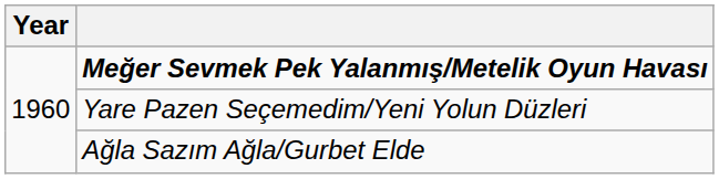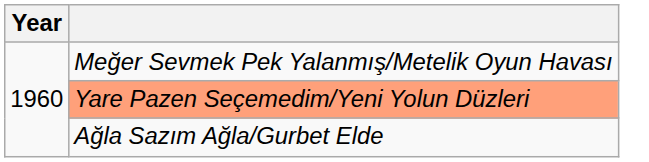Meğer Sevmek Pek Yalanmış/Metelik Oyun Havası | column 2: bold -> normal
Yare Pazen Seçemedim/Yeni Yolun Düzleri | column 2: no background -> lightsalmon background
